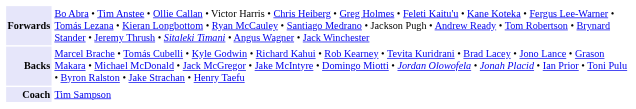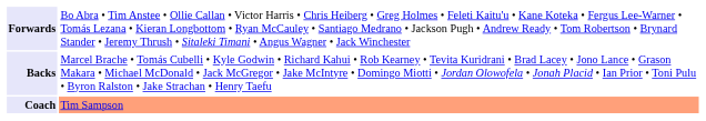Coach | column 2: no background -> lightsalmon background
